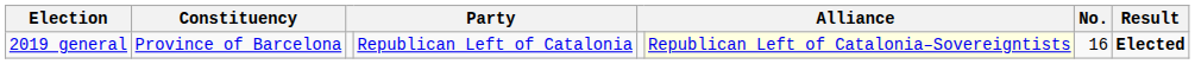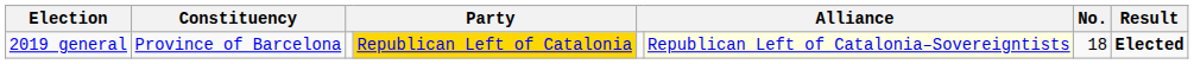2019 general | column 4: no background -> gold background
2019 general | No.: 16 -> 18
